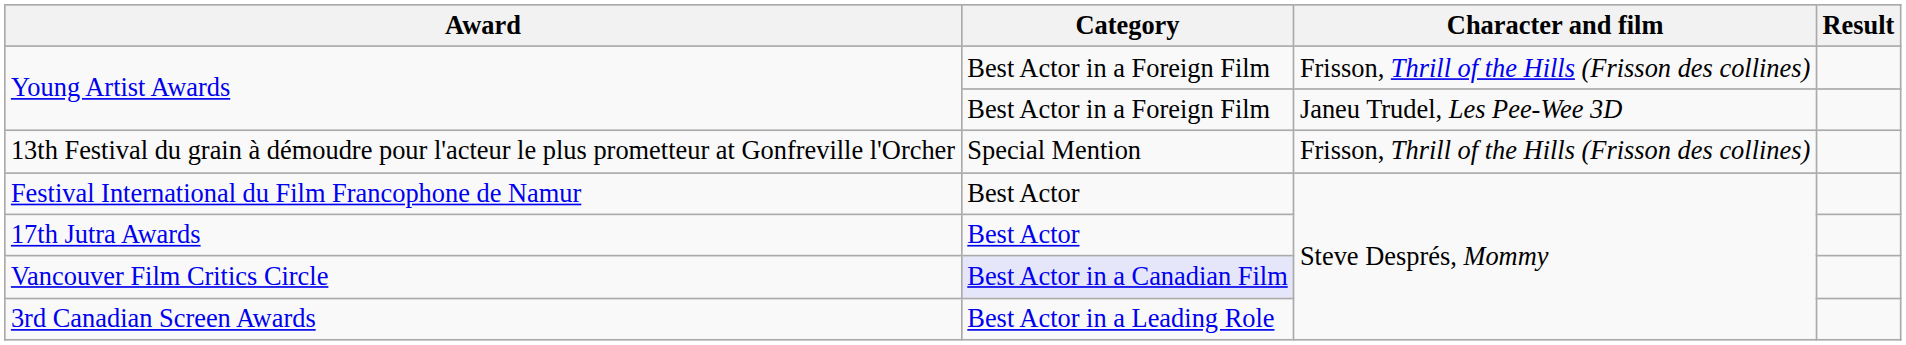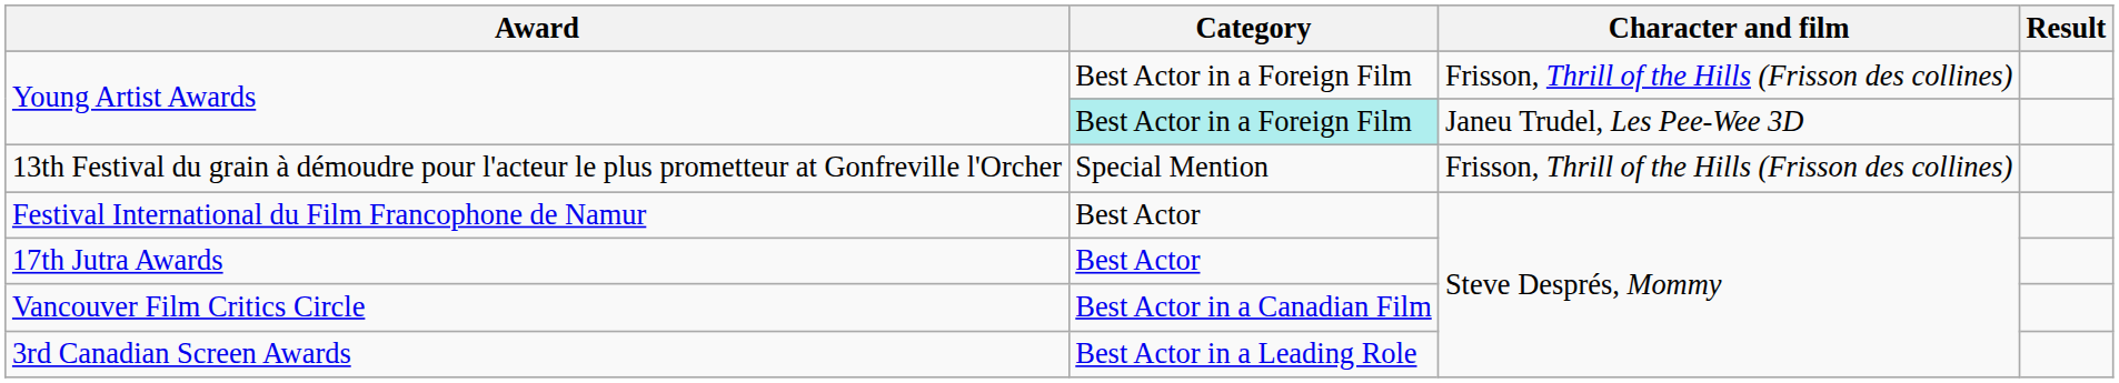Young Artist Awards / Janeu Trudel, Les Pee-Wee 3D | Category: no background -> paleturquoise background
Vancouver Film Critics Circle | Category: lavender background -> no background
